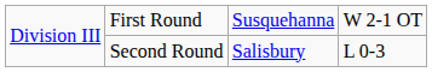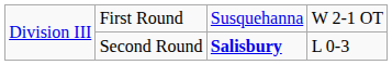Division III / Second Round | column 3: normal -> bold
